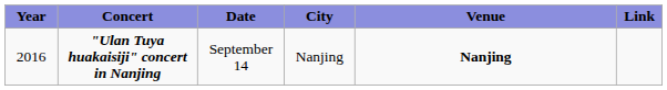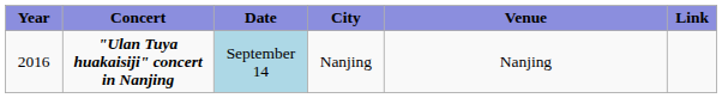"Ulan Tuya huakaisiji" concert in Nanjing | Date: no background -> lightblue background
"Ulan Tuya huakaisiji" concert in Nanjing | Venue: bold -> normal
